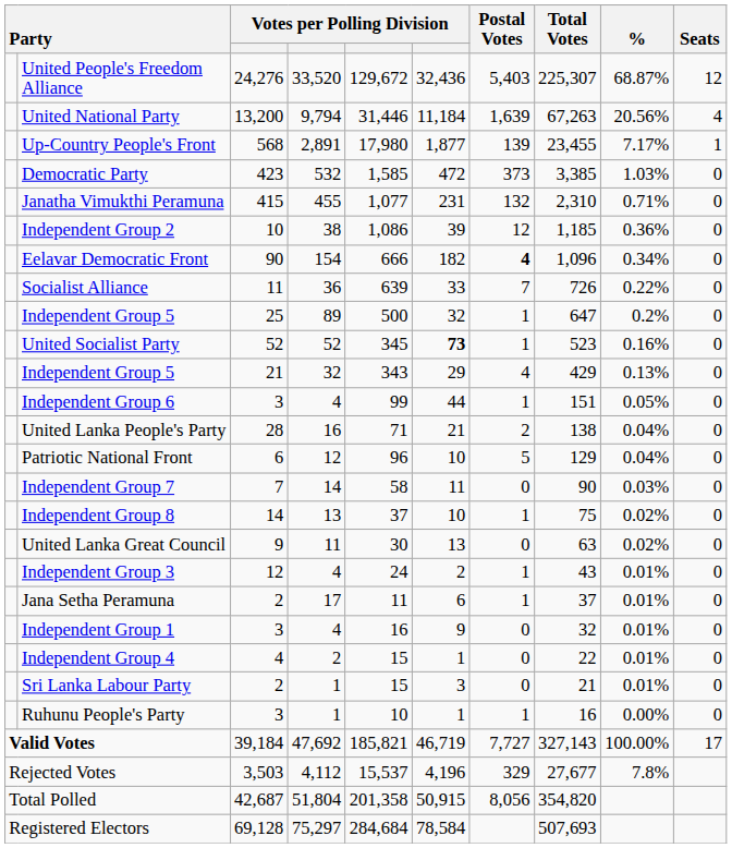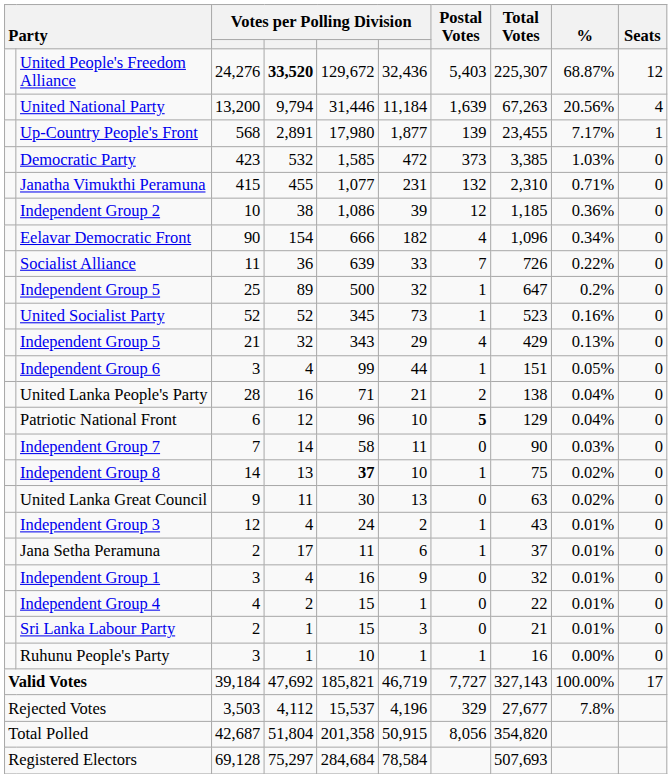United People's Freedom Alliance | column 4: normal -> bold
Eelavar Democratic Front | Postal Votes: bold -> normal
United Socialist Party | column 6: bold -> normal
Patriotic National Front | Postal Votes: normal -> bold
Independent Group 8 | column 5: normal -> bold
